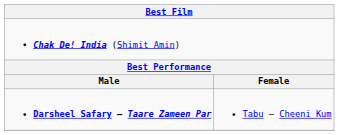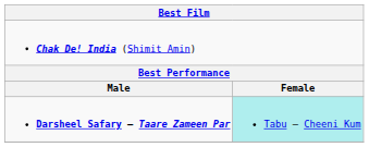Darsheel Safary – Taare Zameen Par | column 2: no background -> paleturquoise background
